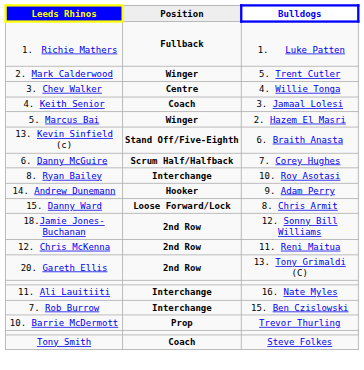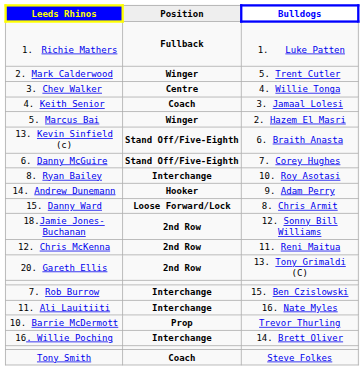6. Danny McGuire | Position: Scrum Half/Halfback -> Stand Off/Five-Eighth
rows swapped: 7. Rob Burrow <-> 11. Ali Lauitiiti
+ row: 16. Willie Poching | Interchange | 14. Brett Oliver
